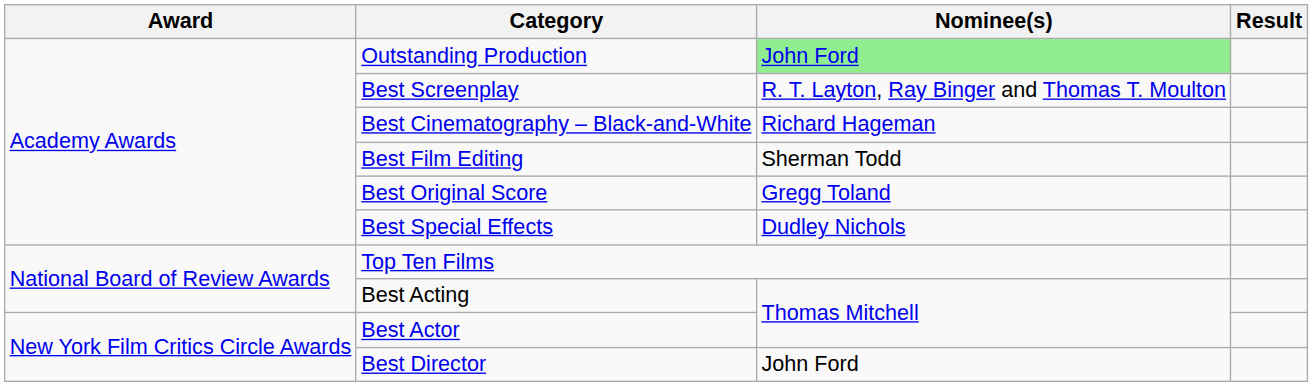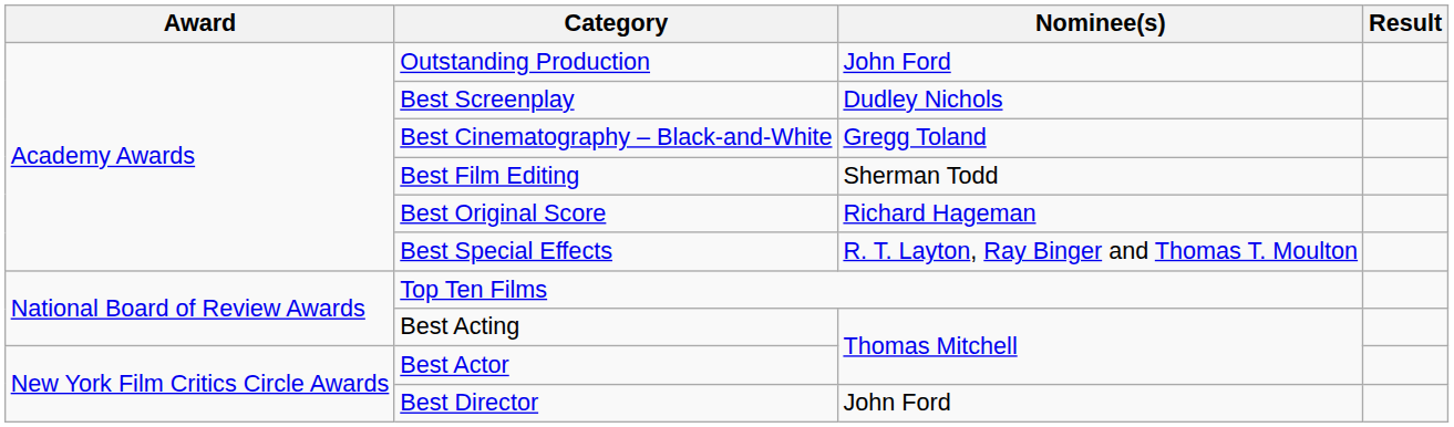Outstanding Production | Nominee(s): lightgreen background -> no background
Best Screenplay | Nominee(s): R. T. Layton, Ray Binger and Thomas T. Moulton -> Dudley Nichols
Best Cinematography – Black-and-White | Nominee(s): Richard Hageman -> Gregg Toland
Best Original Score | Nominee(s): Gregg Toland -> Richard Hageman
Best Special Effects | Nominee(s): Dudley Nichols -> R. T. Layton, Ray Binger and Thomas T. Moulton
